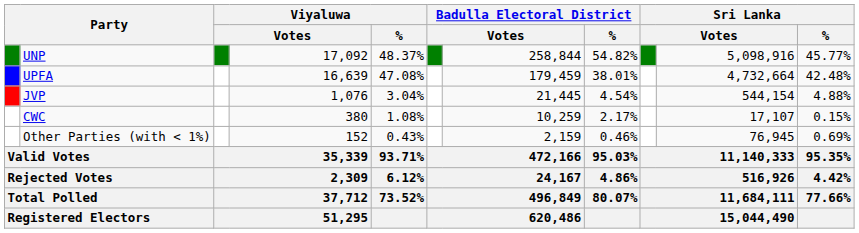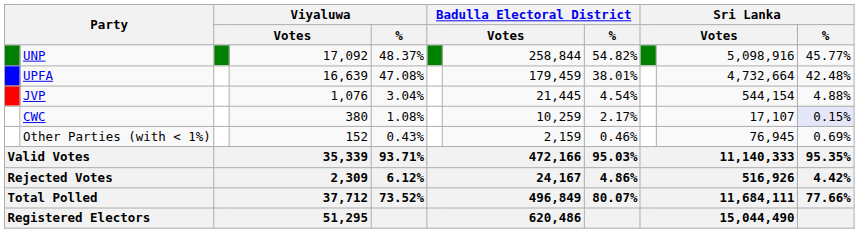CWC | Sri Lanka / %: no background -> lavender background
